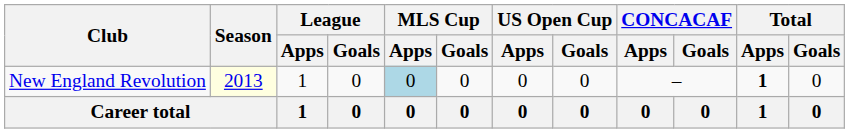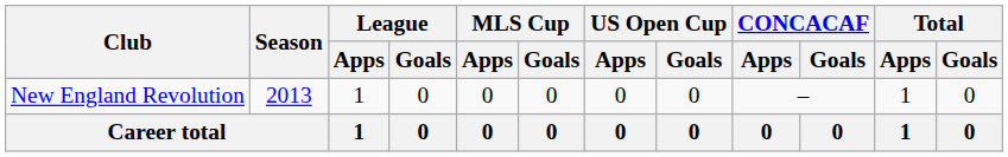New England Revolution | Season: lightyellow background -> no background
New England Revolution | MLS Cup / Apps: lightblue background -> no background
New England Revolution | Total / Apps: bold -> normal
